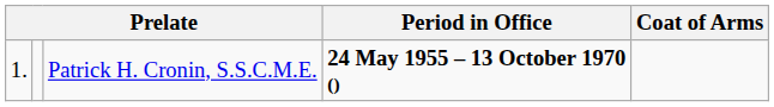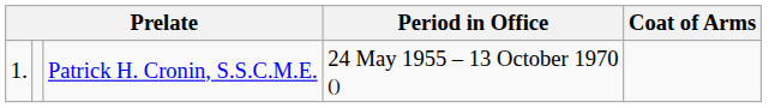Patrick H. Cronin, S.S.C.M.E. | Period in Office: bold -> normal
